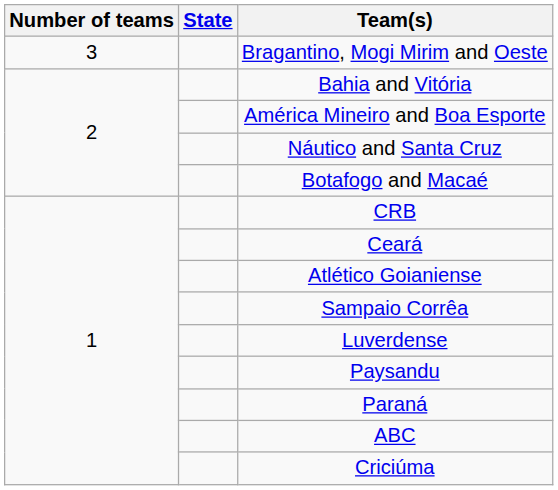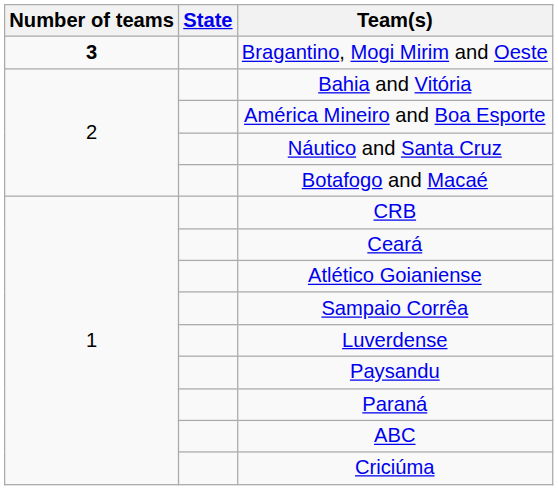Bragantino, Mogi Mirim and Oeste | Number of teams: normal -> bold
